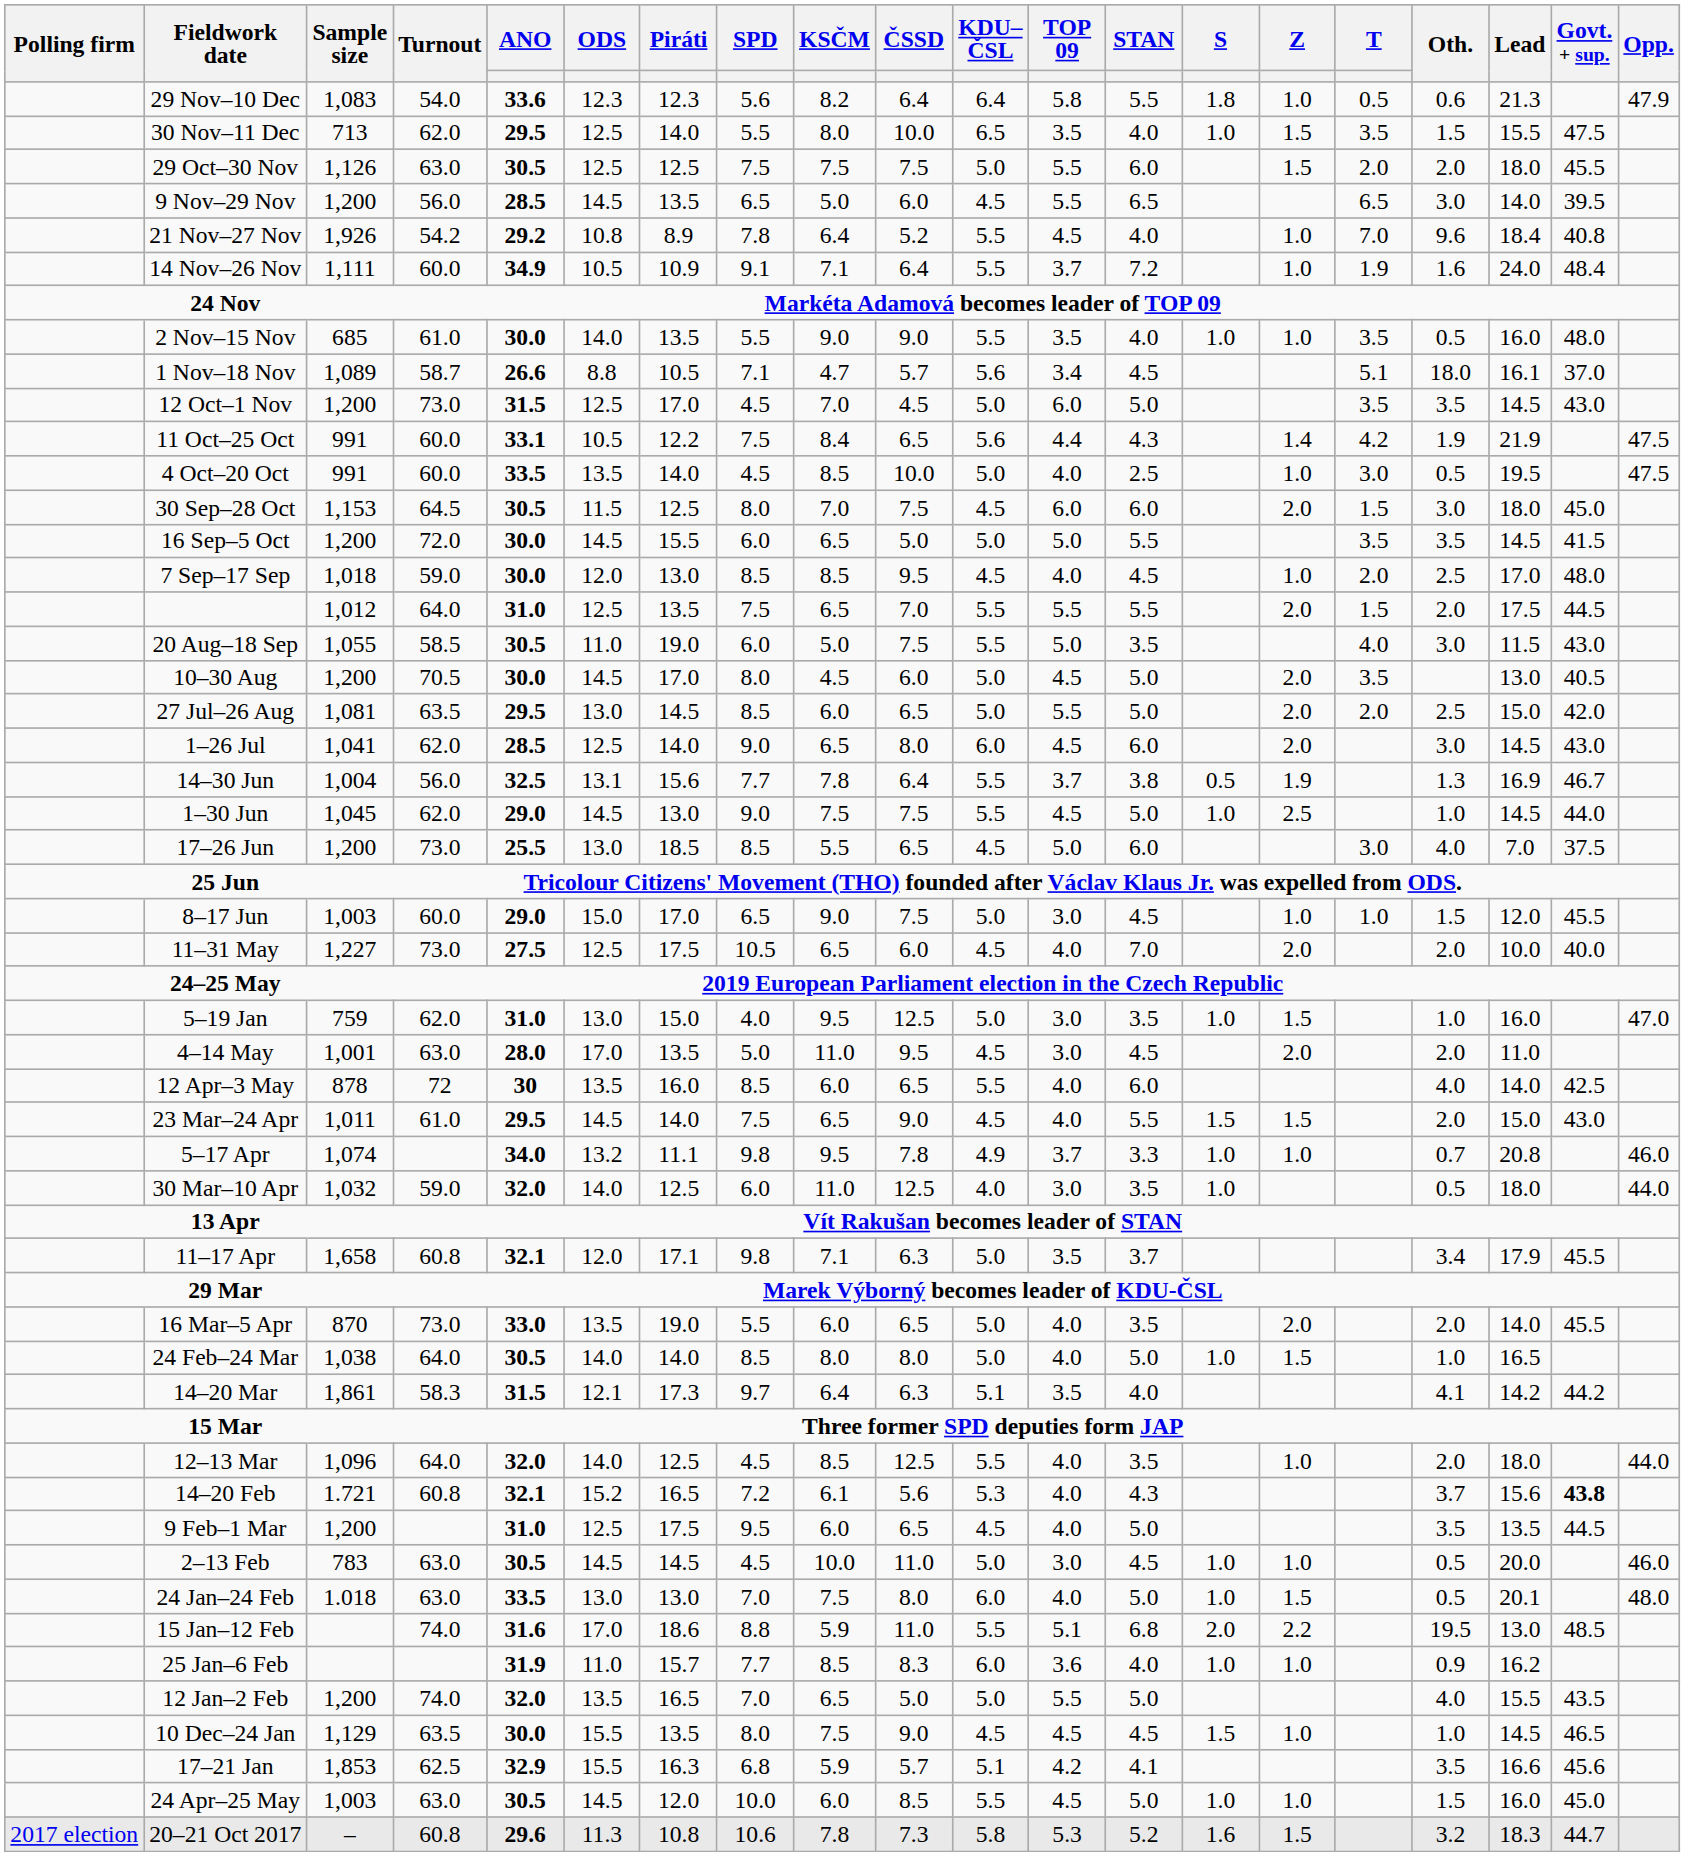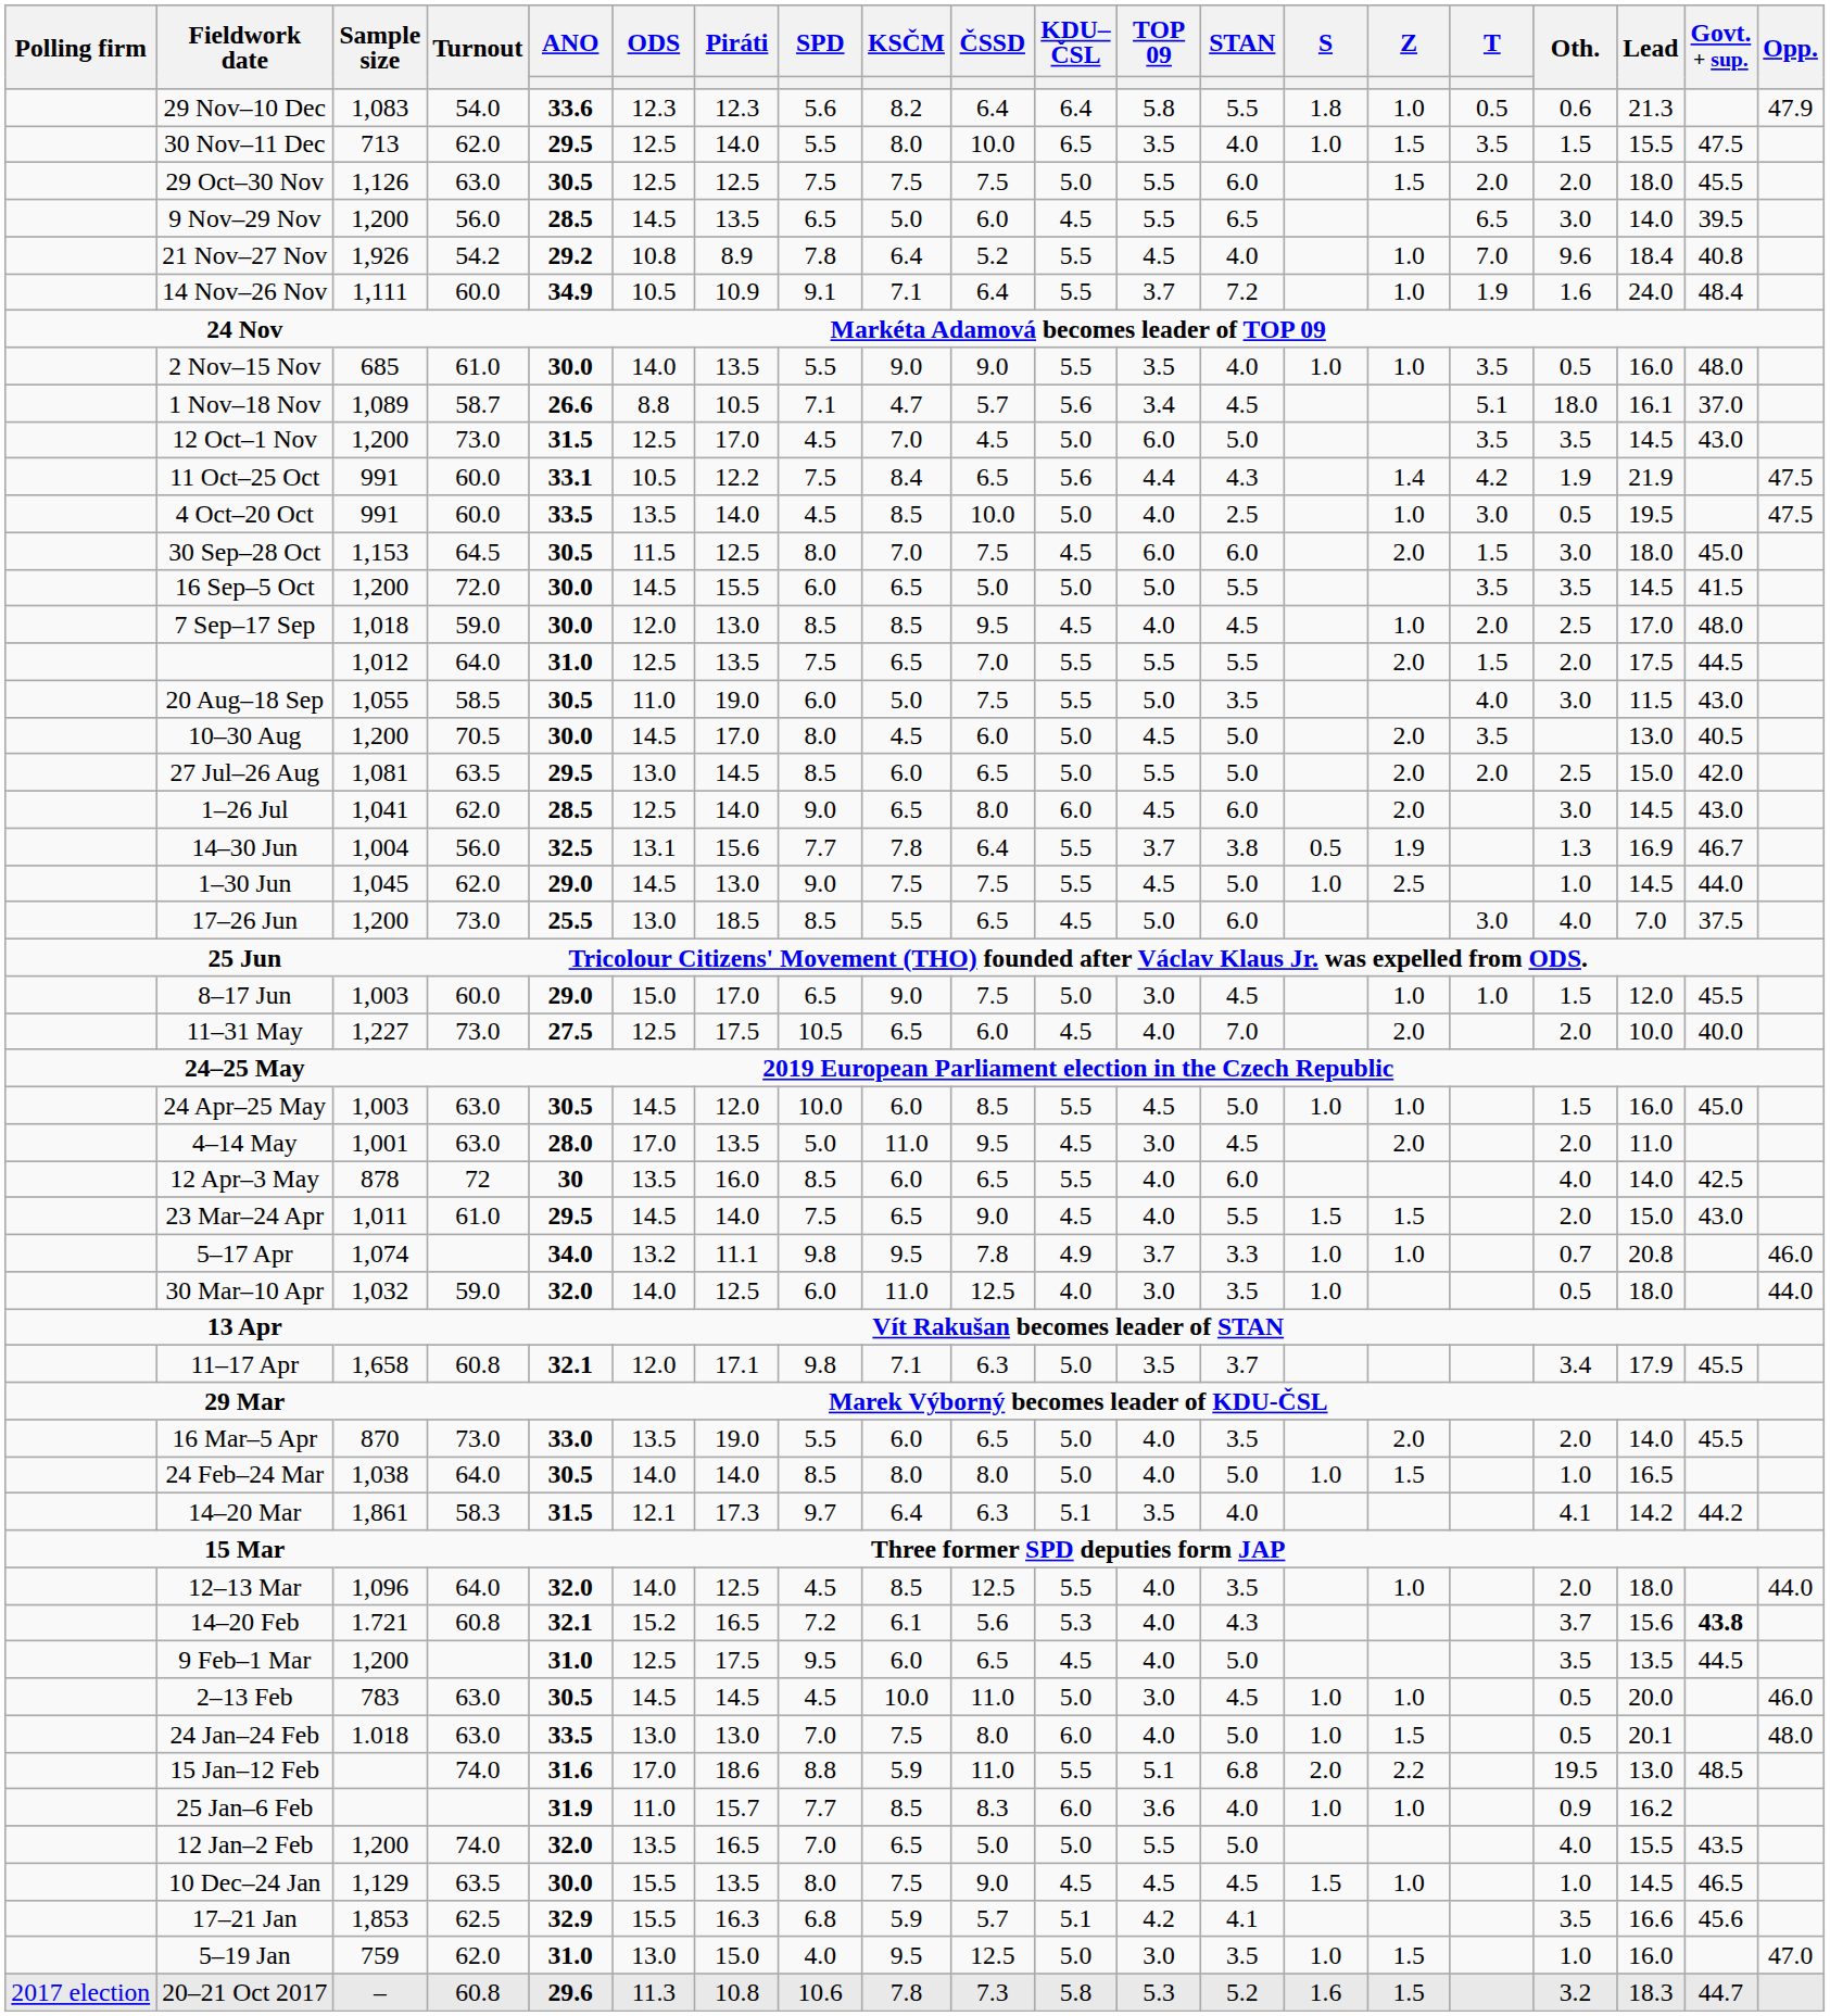rows swapped: 24 Apr–25 May <-> 5–19 Jan
